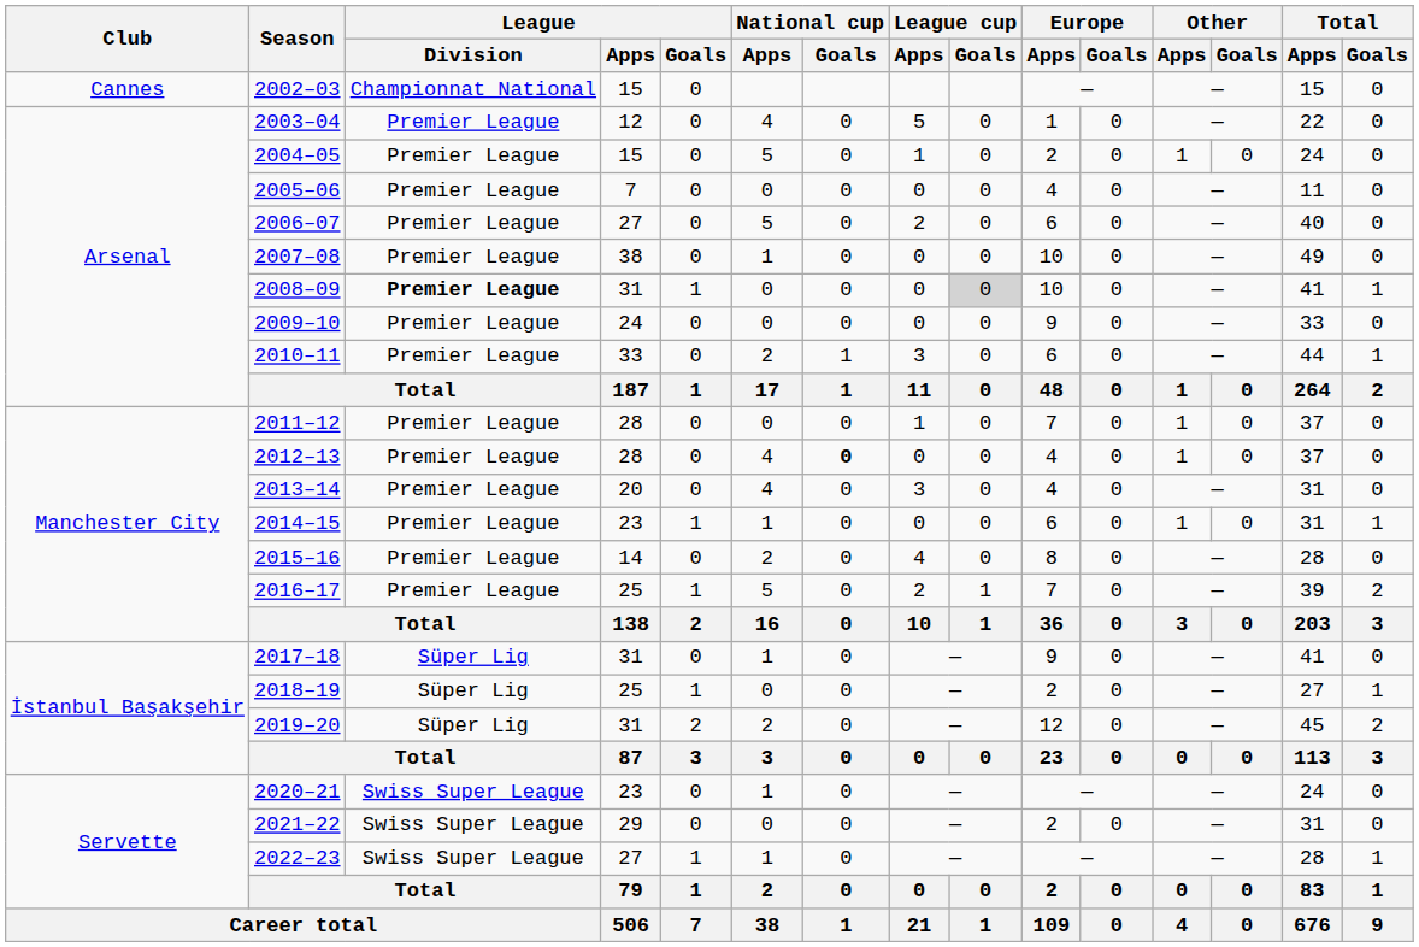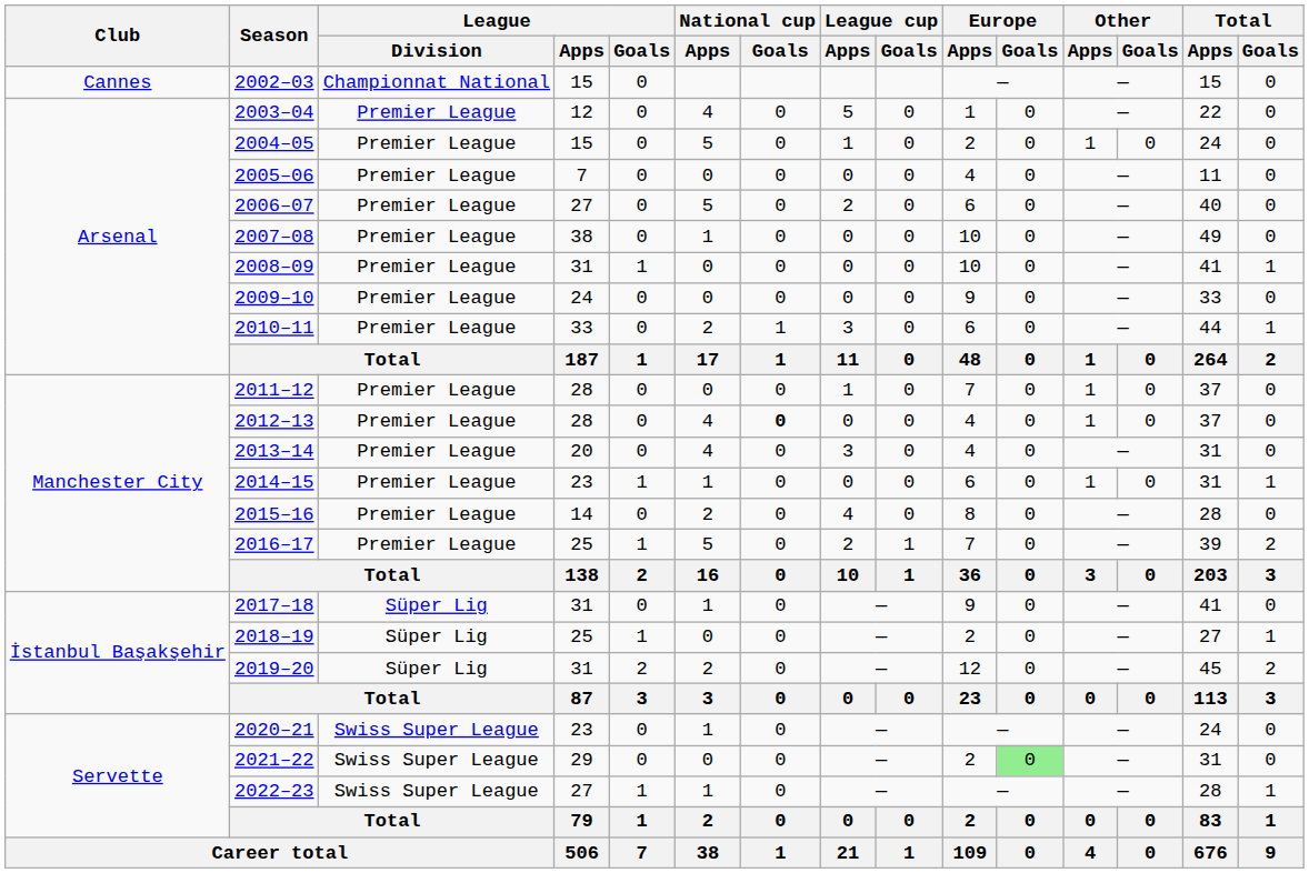2008–09 | League / Division: bold -> normal
2008–09 | League cup / Goals: lightgrey background -> no background
2021–22 | Europe / Goals: no background -> lightgreen background
